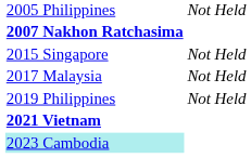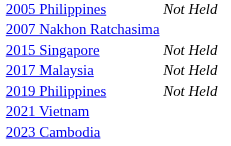2007 Nakhon Ratchasima | column 1: bold -> normal
2021 Vietnam | column 1: bold -> normal
2023 Cambodia | column 1: paleturquoise background -> no background
